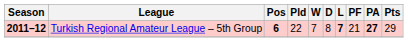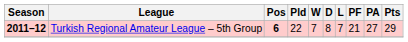Turkish Regional Amateur League – 5th Group | L: bold -> normal
Turkish Regional Amateur League – 5th Group | PA: bold -> normal
